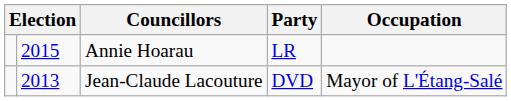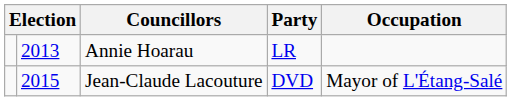Annie Hoarau | column 2: 2015 -> 2013
Jean-Claude Lacouture | column 2: 2013 -> 2015
